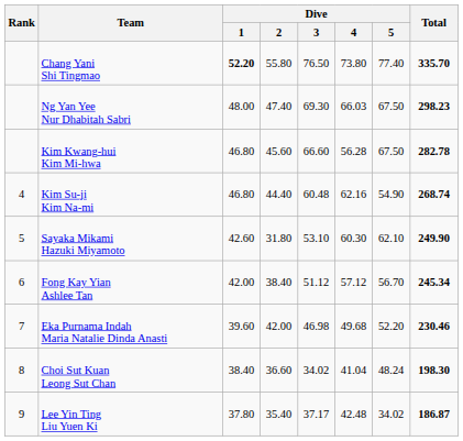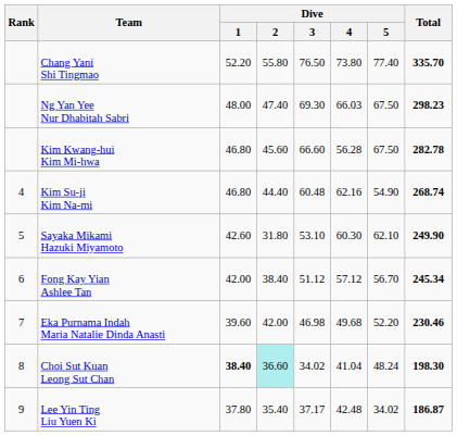Chang Yani Shi Tingmao | Dive / 1: bold -> normal
Choi Sut Kuan Leong Sut Chan | Dive / 1: normal -> bold
Choi Sut Kuan Leong Sut Chan | Dive / 2: no background -> paleturquoise background
